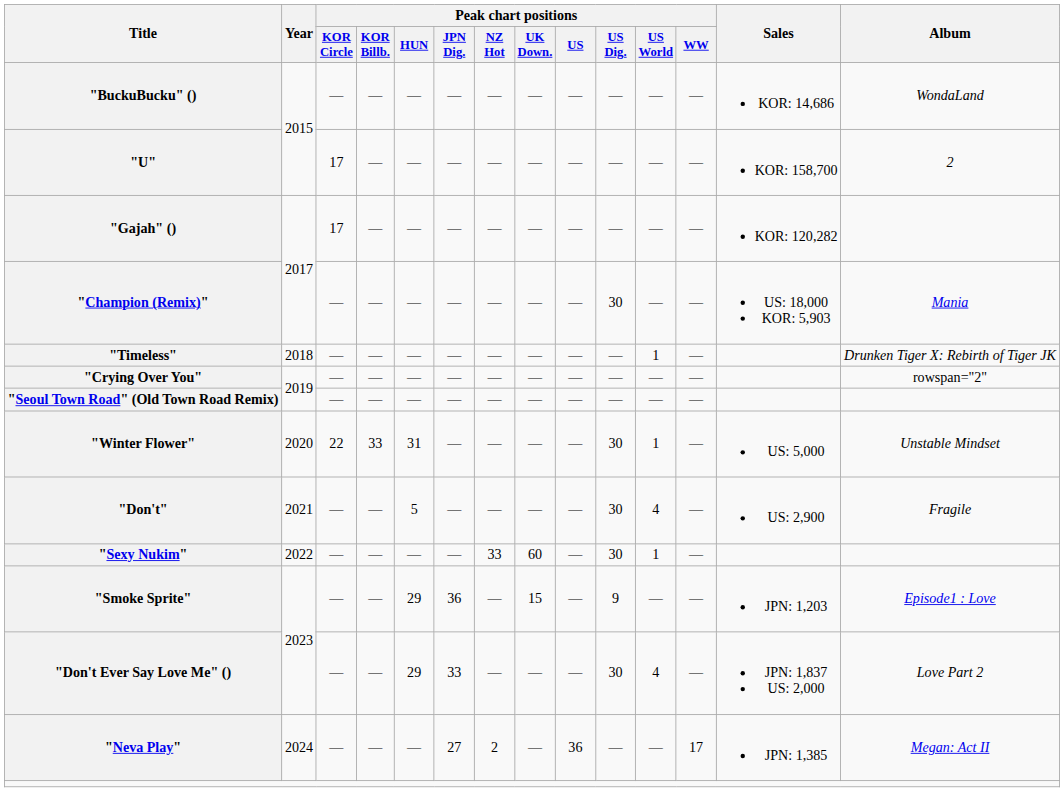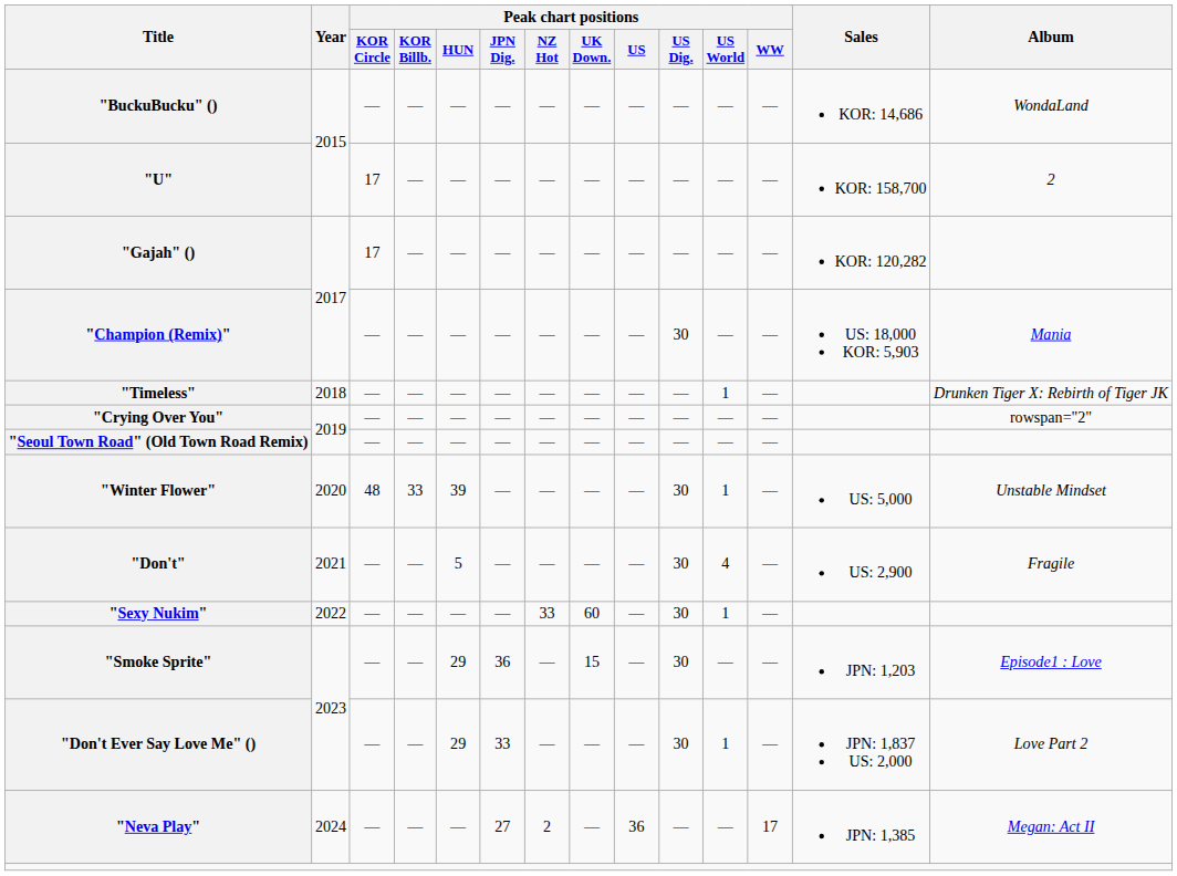"Winter Flower" | Peak chart positions / KOR Circle: 22 -> 48
"Winter Flower" | Peak chart positions / HUN: 31 -> 39
"Smoke Sprite" | Peak chart positions / US Dig.: 9 -> 30
"Don't Ever Say Love Me" () | Peak chart positions / US World: 4 -> 1
